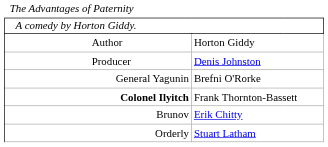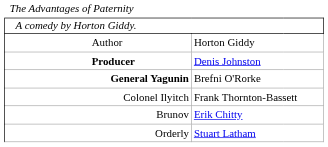Producer | column 2: normal -> bold
General Yagunin | column 2: normal -> bold
Colonel Ilyitch | column 2: bold -> normal
